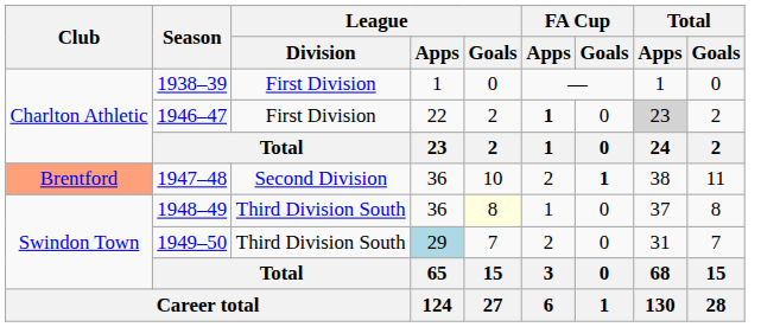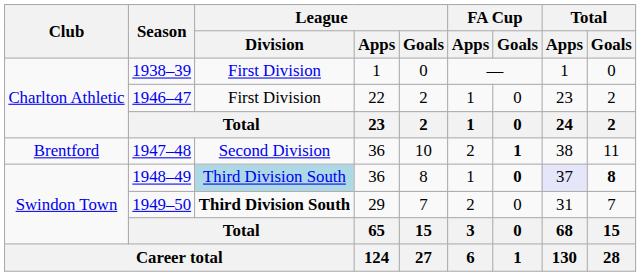1946–47 | FA Cup / Apps: bold -> normal
1946–47 | Total / Apps: lightgrey background -> no background
1947–48 | Club: lightsalmon background -> no background
1948–49 | League / Division: no background -> lightblue background
1948–49 | League / Goals: lightyellow background -> no background
1948–49 | FA Cup / Goals: normal -> bold
1948–49 | Total / Apps: no background -> lavender background
1948–49 | Total / Goals: normal -> bold
1949–50 | League / Division: normal -> bold
1949–50 | League / Apps: lightblue background -> no background
